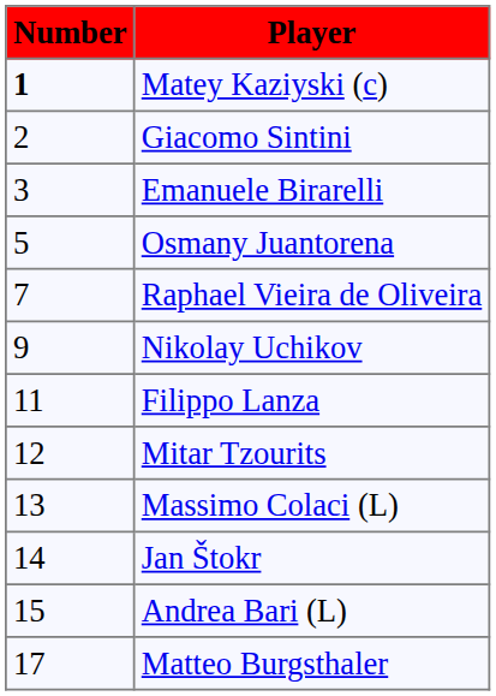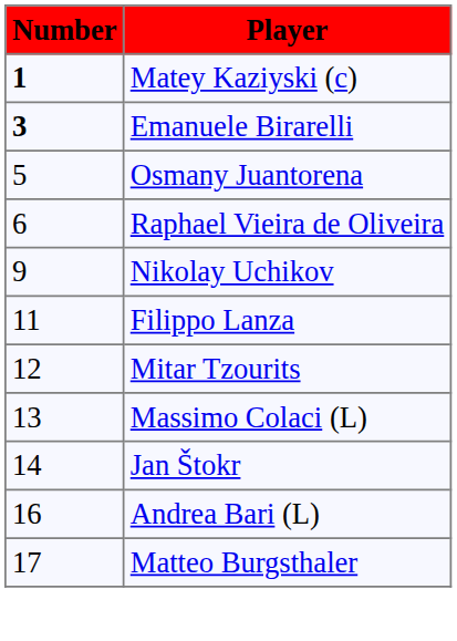- row: 2 | Giacomo Sintini
Emanuele Birarelli | Number: normal -> bold
Raphael Vieira de Oliveira | Number: 7 -> 6
Andrea Bari (L) | Number: 15 -> 16
